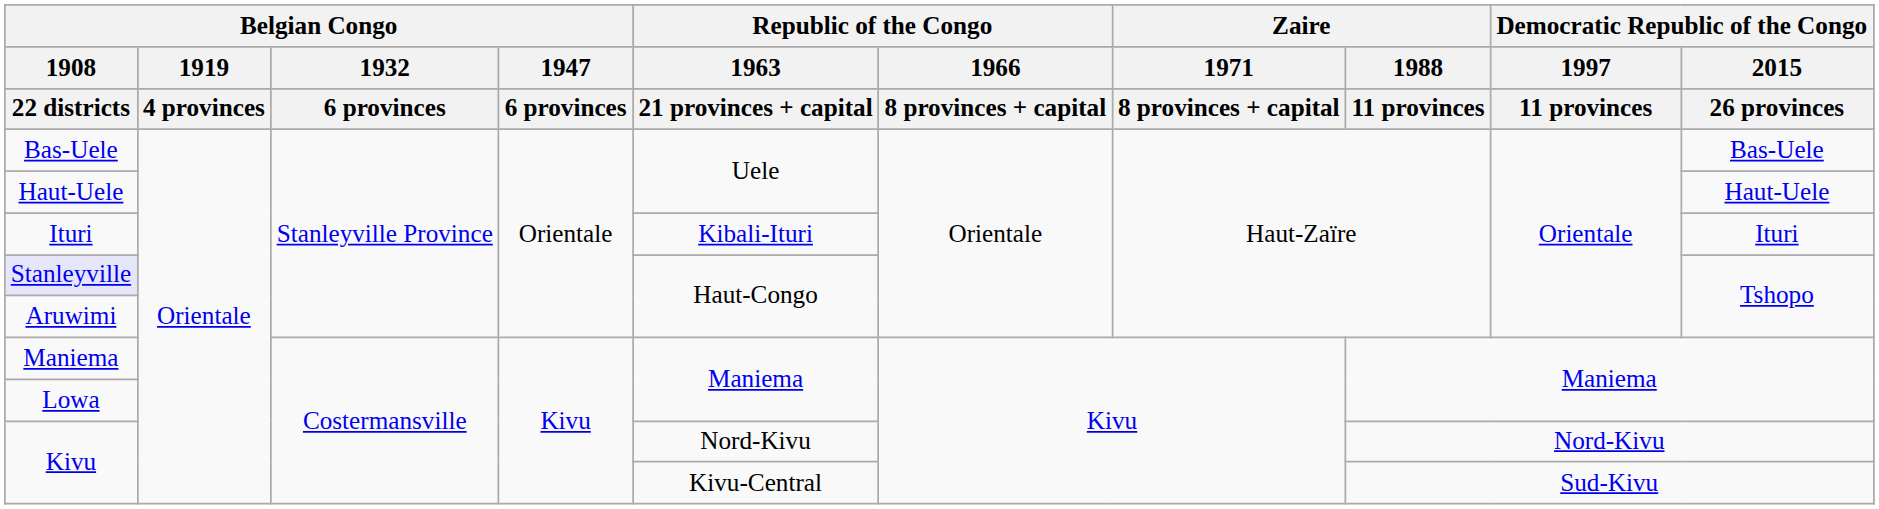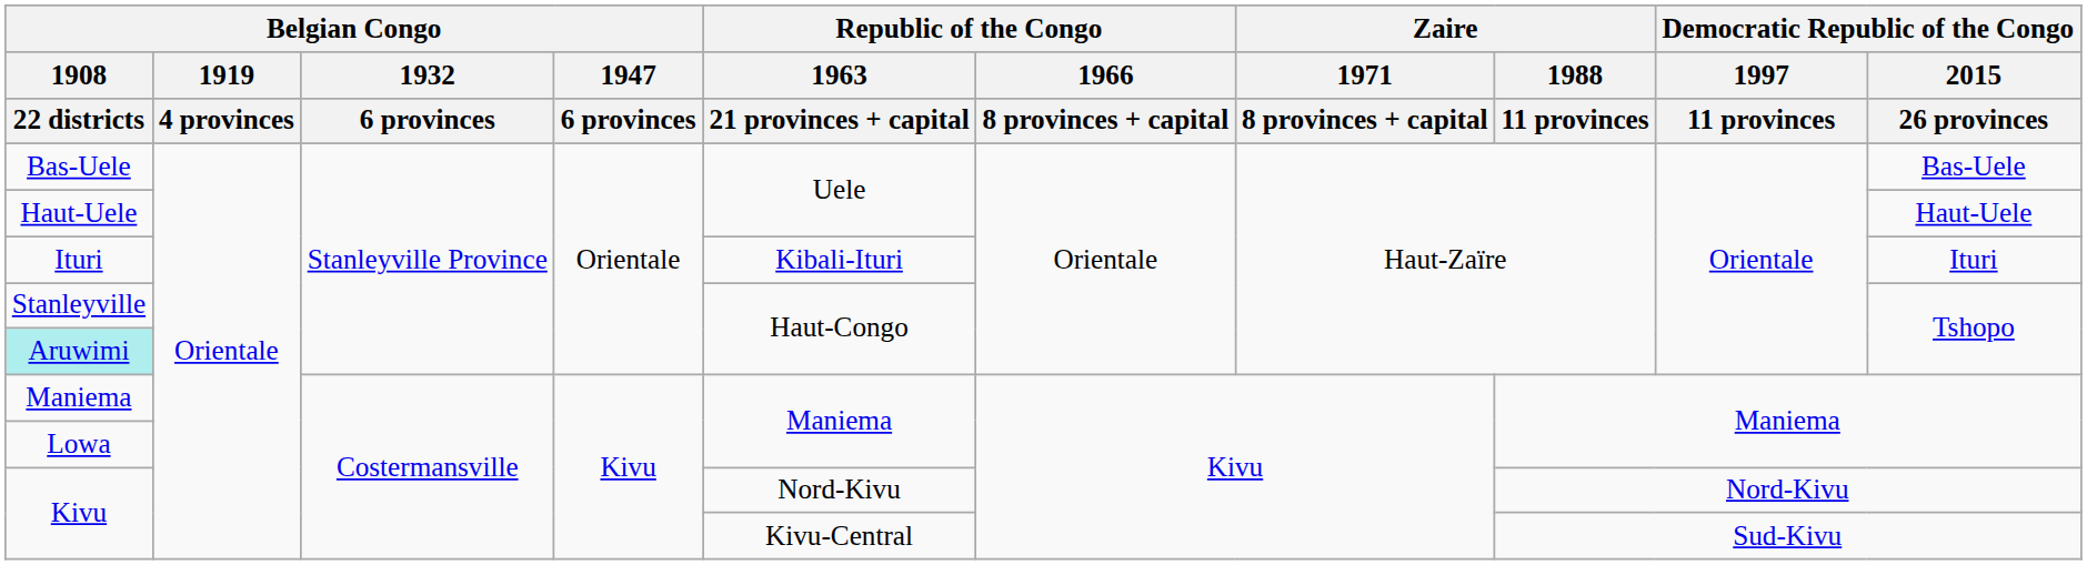Stanleyville | Belgian Congo / 1908 / 22 districts: lavender background -> no background
Aruwimi | Belgian Congo / 1908 / 22 districts: no background -> paleturquoise background
